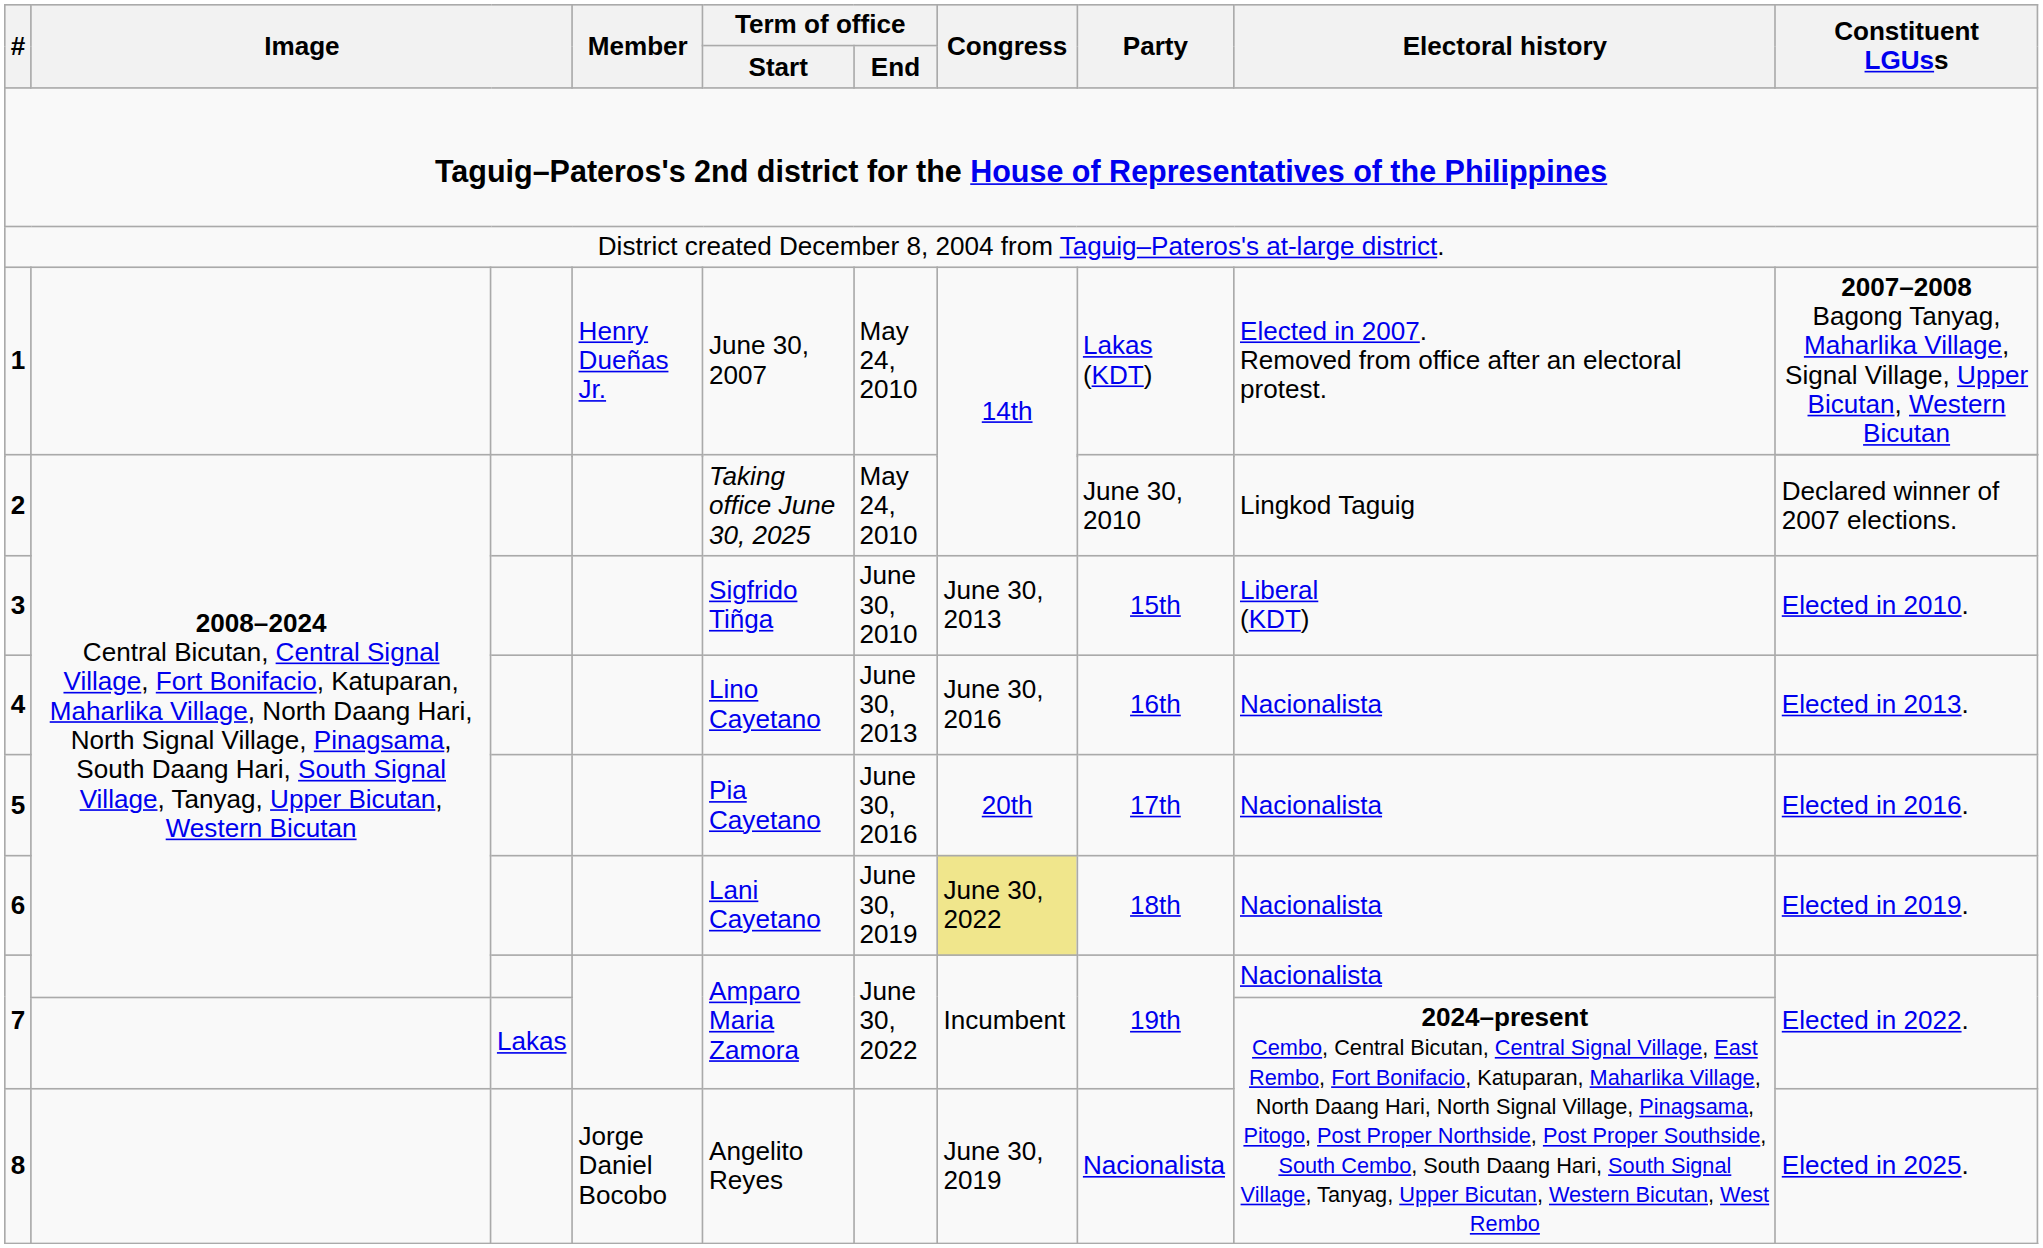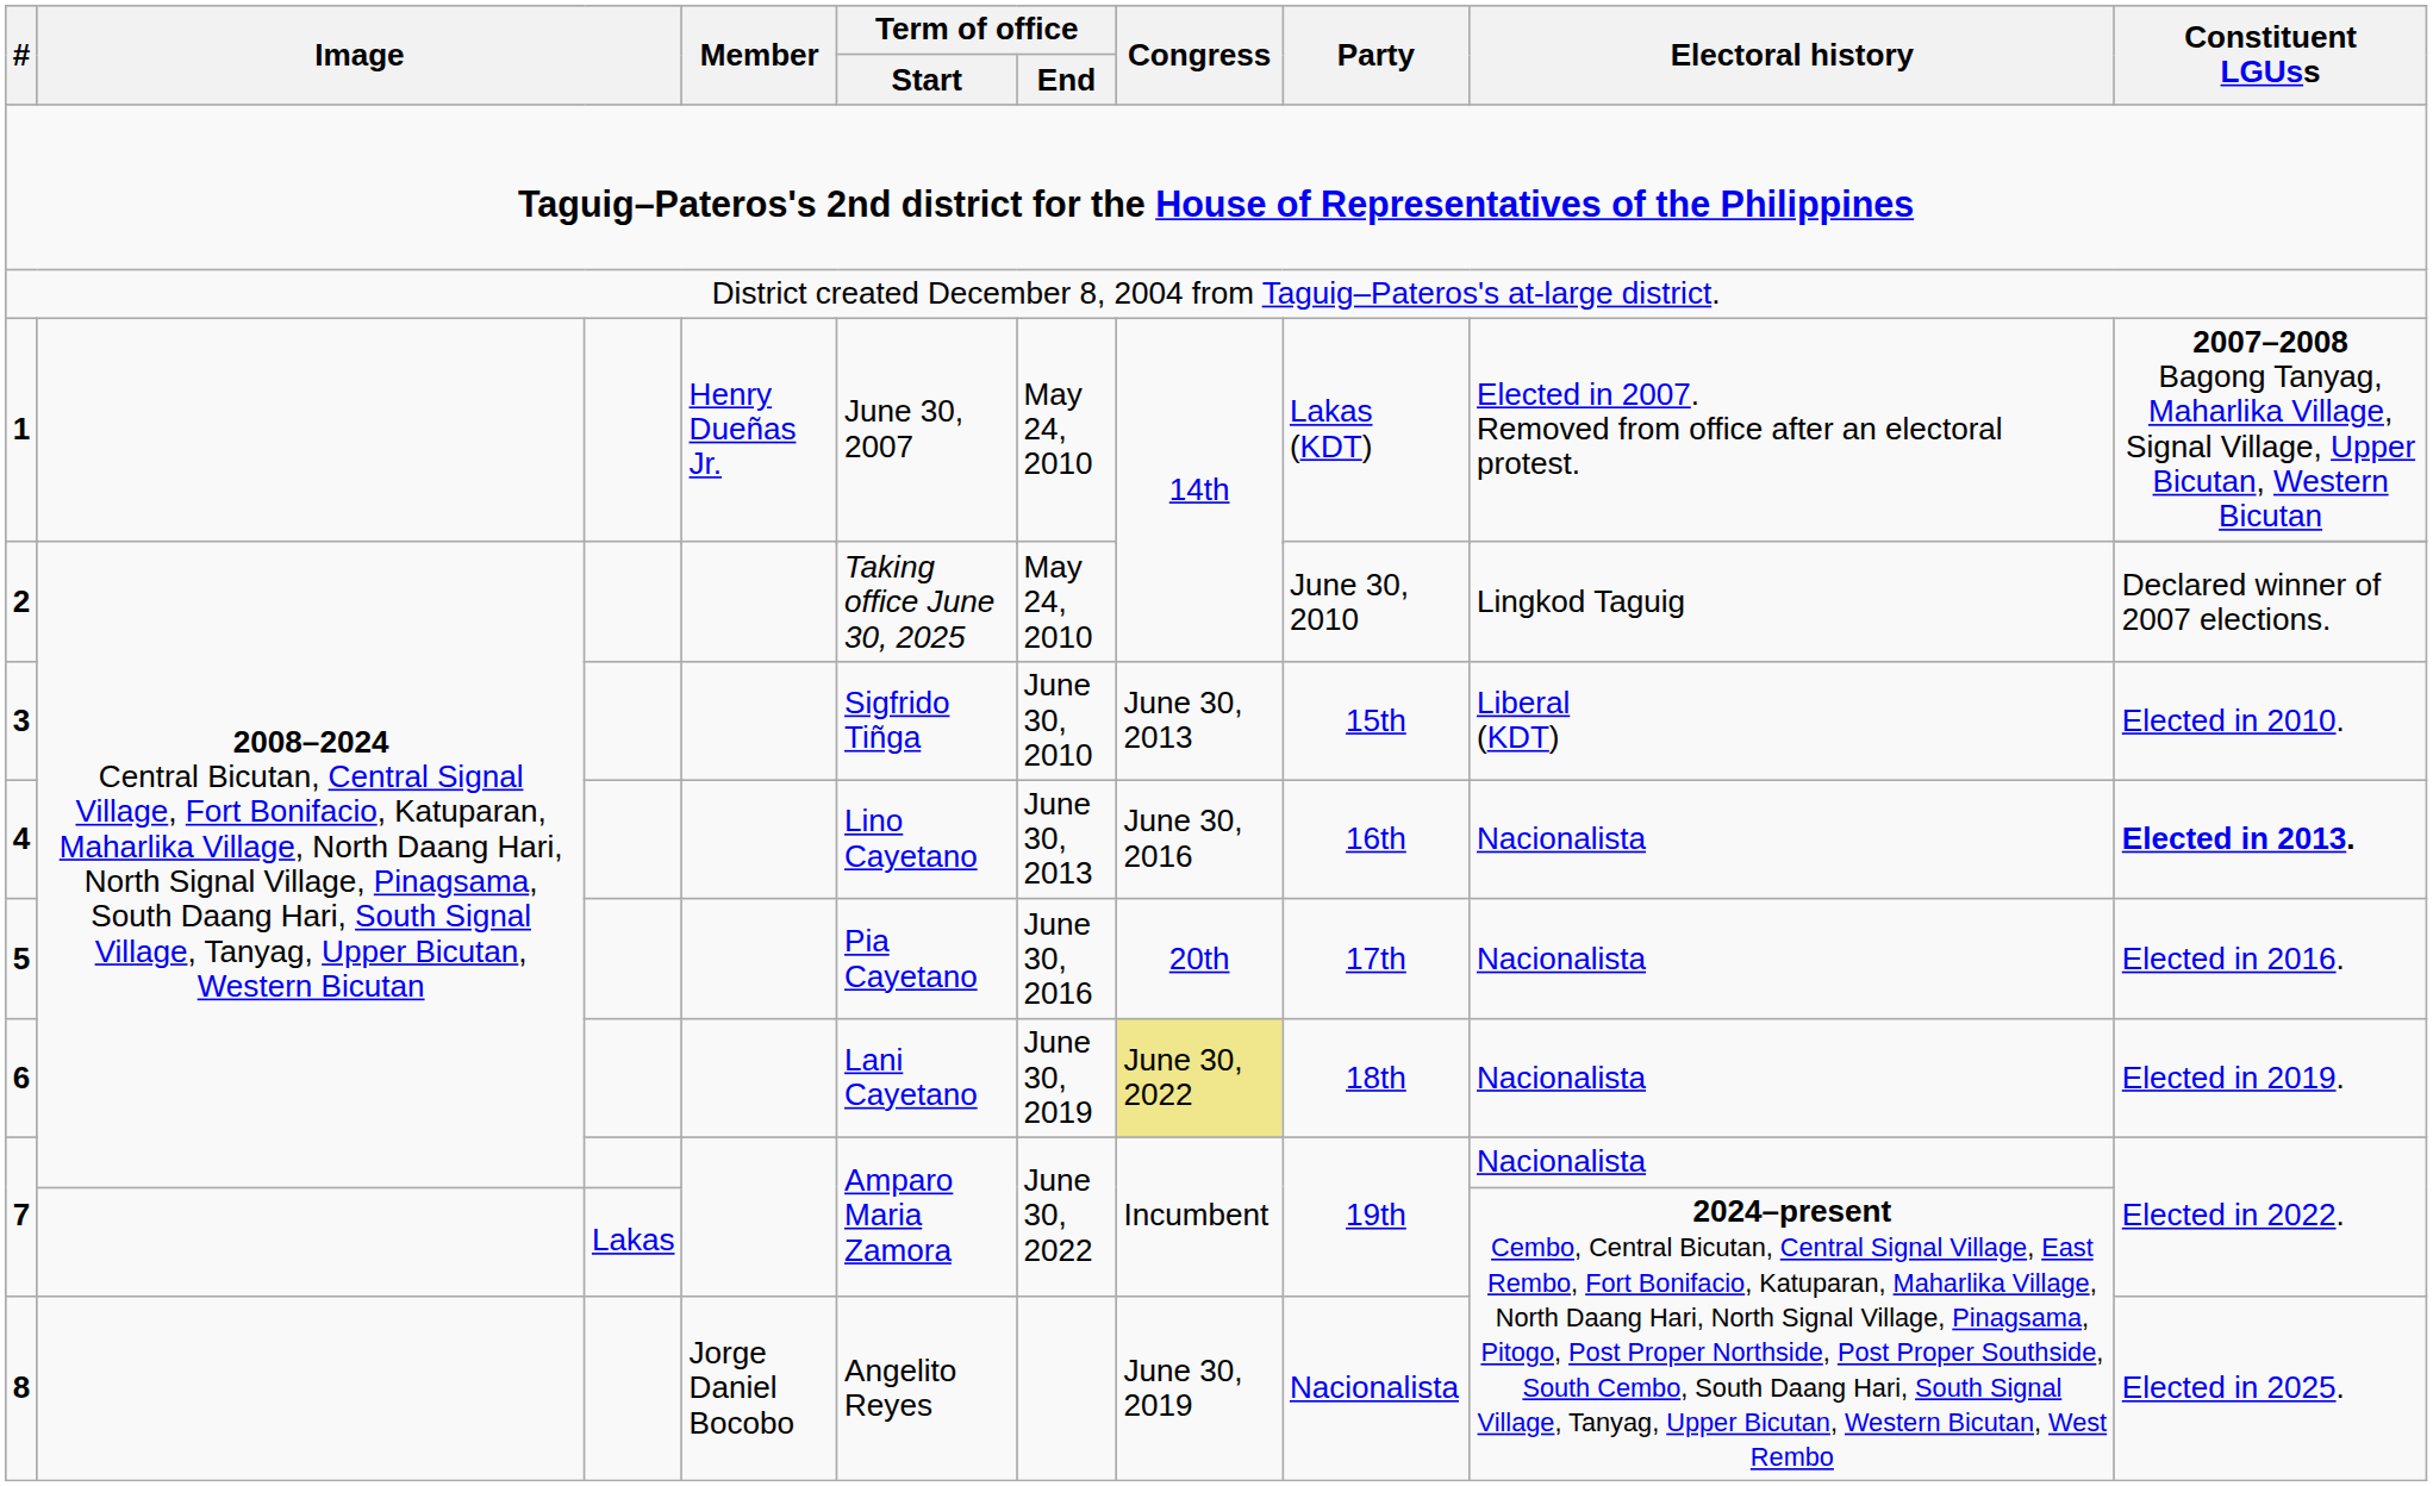4 | Constituent LGUss: normal -> bold
